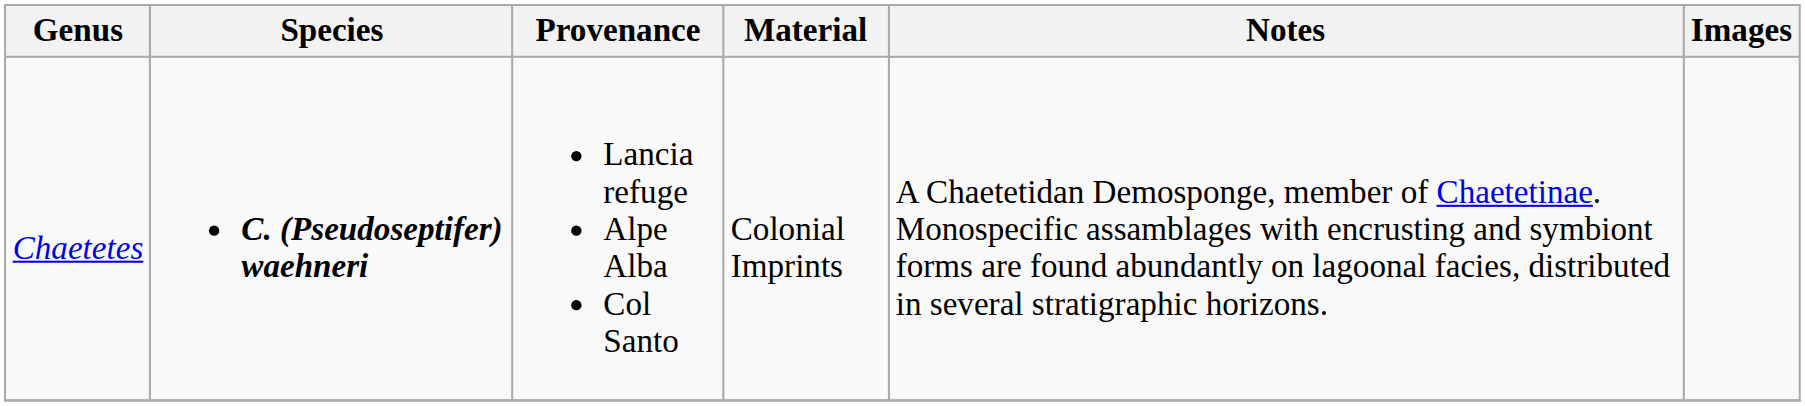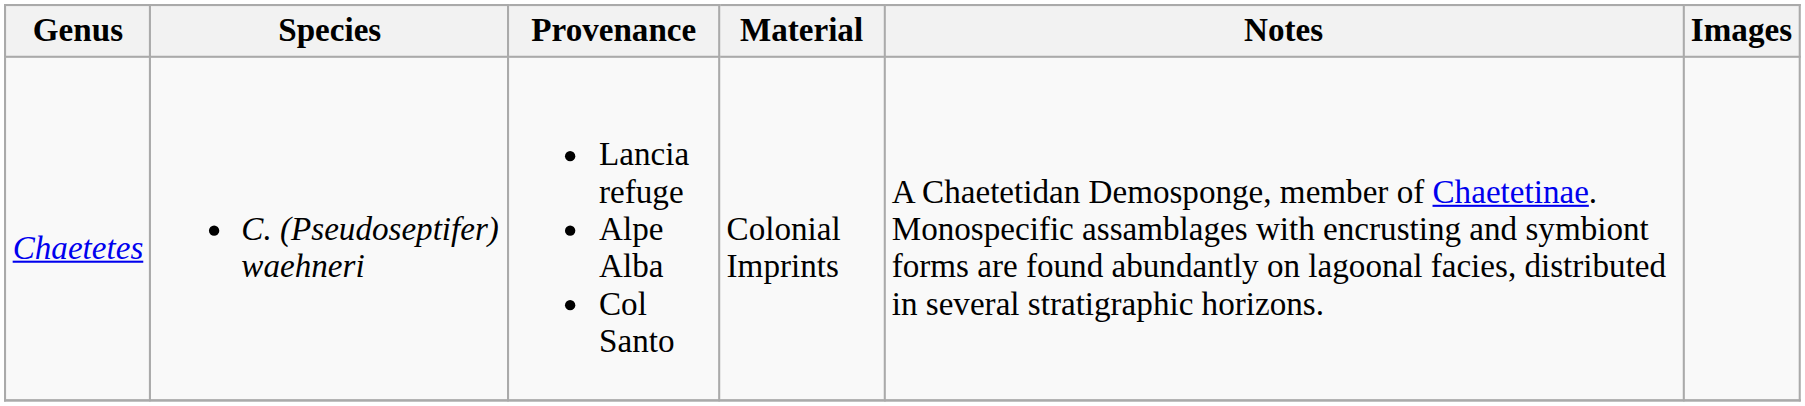Chaetetes | Species: bold -> normal
